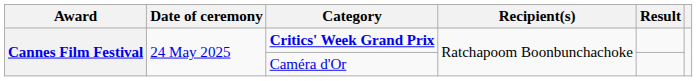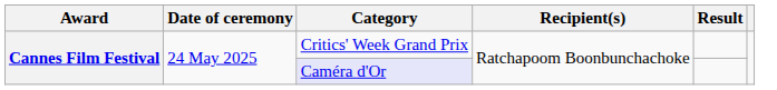Critics' Week Grand Prix | Category: bold -> normal
Caméra d'Or | Category: no background -> lavender background
